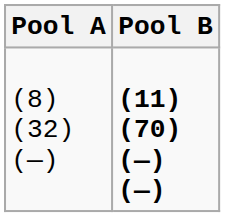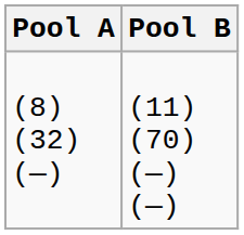(8) (32) (—) | Pool B: bold -> normal
